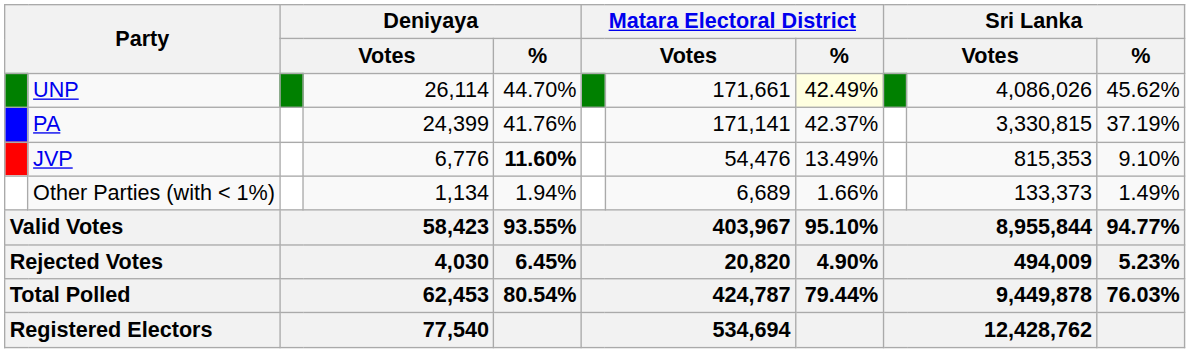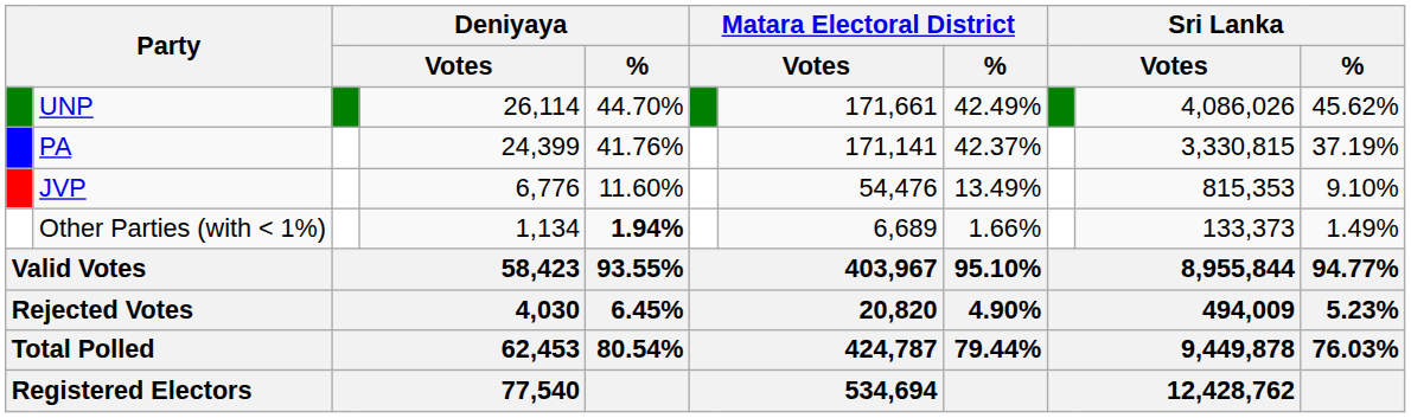UNP | Matara Electoral District / %: lightyellow background -> no background
JVP | Deniyaya / %: bold -> normal
Other Parties (with < 1%) | Deniyaya / %: normal -> bold
